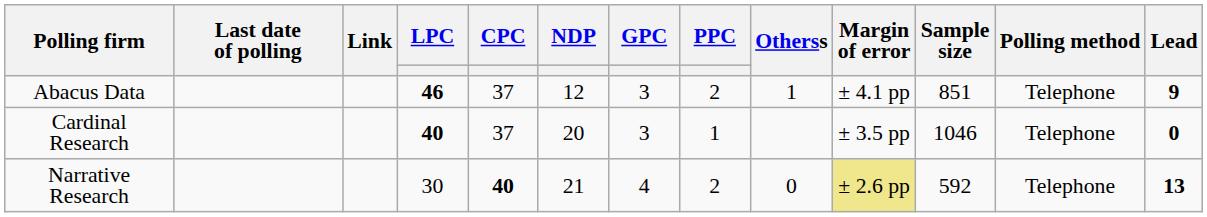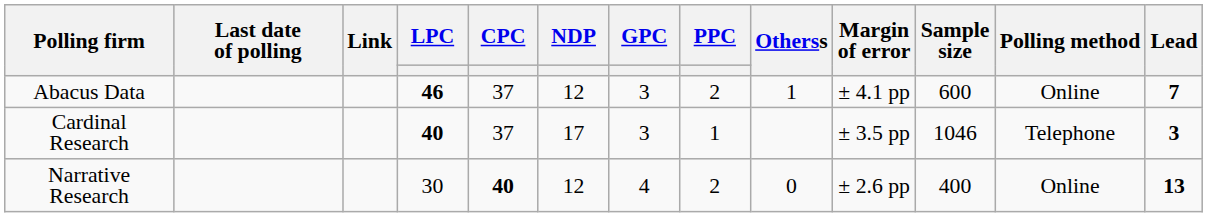Abacus Data | Sample size: 851 -> 600
Abacus Data | Polling method: Telephone -> Online
Abacus Data | Lead: 9 -> 7
Cardinal Research | NDP: 20 -> 17
Cardinal Research | Lead: 0 -> 3
Narrative Research | NDP: 21 -> 12
Narrative Research | Margin of error: khaki background -> no background
Narrative Research | Sample size: 592 -> 400
Narrative Research | Polling method: Telephone -> Online
